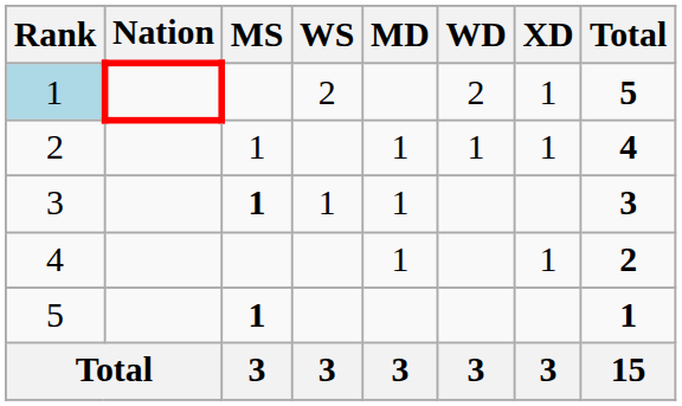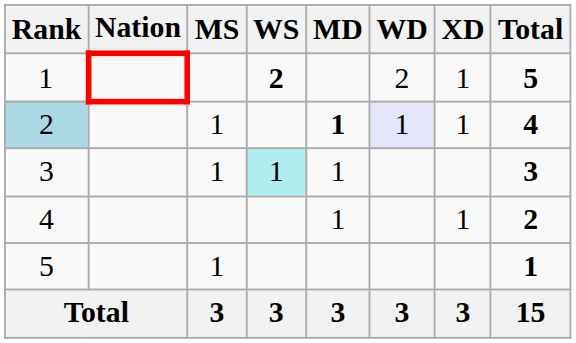row 2 | Rank: lightblue background -> no background
row 2 | WS: normal -> bold
row 3 | Rank: no background -> lightblue background
row 3 | MD: normal -> bold
row 3 | WD: no background -> lavender background
row 4 | MS: bold -> normal
row 4 | WS: no background -> paleturquoise background
row 6 | MS: bold -> normal
